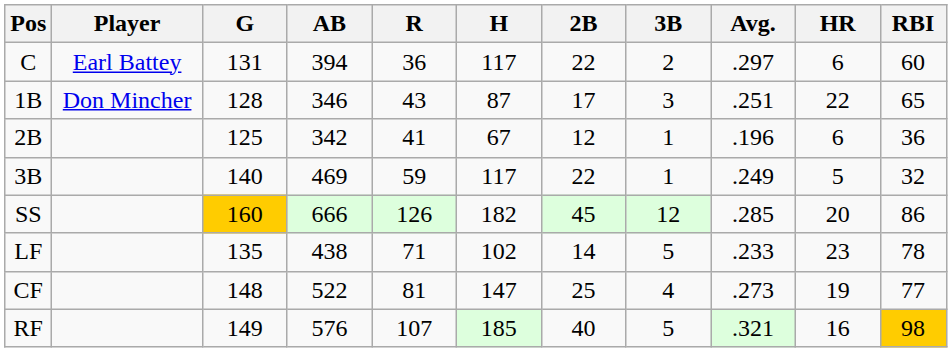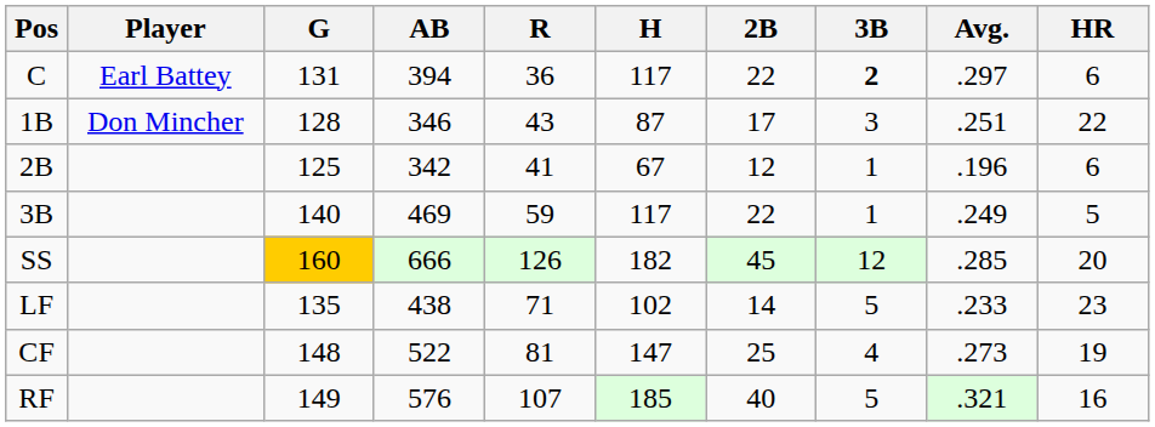- column: RBI | 60 | 65 | 36 | 32 | 86 | 78 | 77 | 98
C | 3B: normal -> bold
